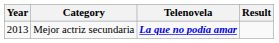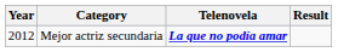Mejor actriz secundaria | Year: 2013 -> 2012
